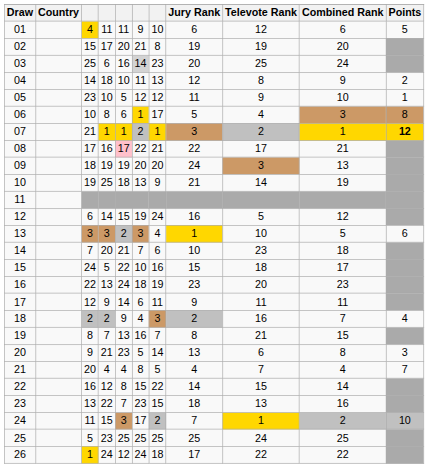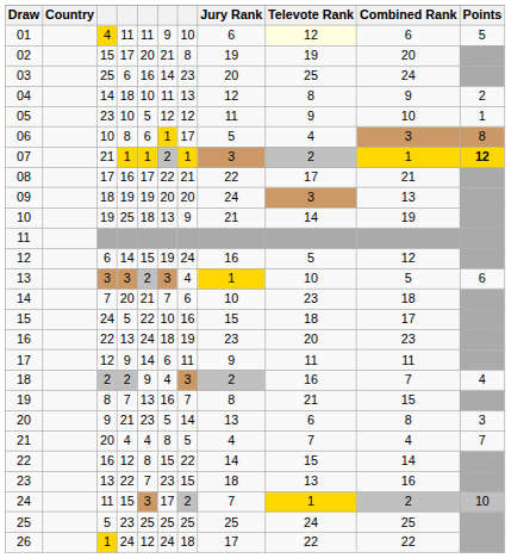01 | Televote Rank: no background -> lightyellow background
03 | column 6: lightgrey background -> no background
08 | column 5: pink background -> no background
